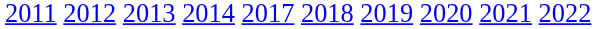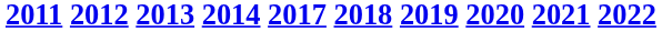row 1 | column 1: normal -> bold
